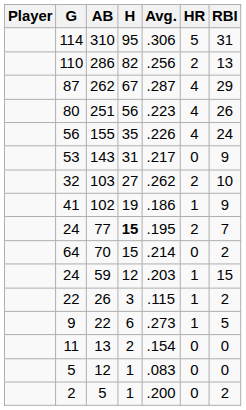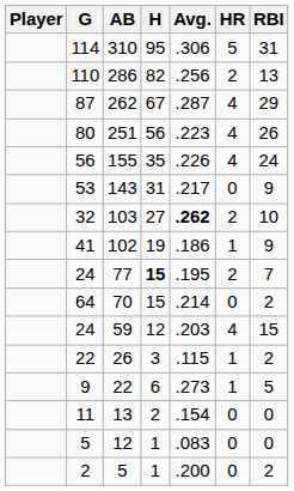103 | Avg.: normal -> bold
59 | HR: 1 -> 4
